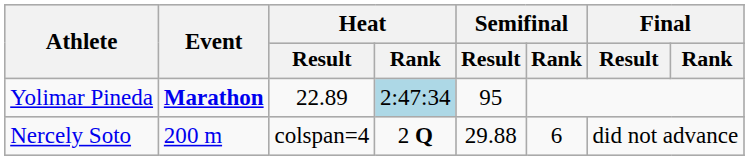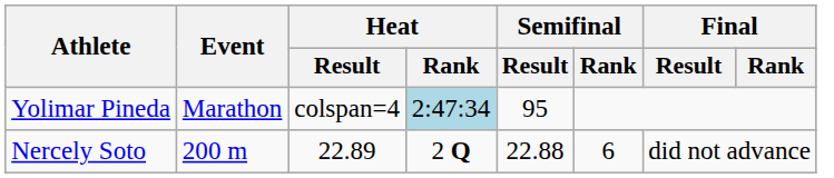Yolimar Pineda | Event: bold -> normal
Yolimar Pineda | Heat / Result: 22.89 -> colspan=4
Nercely Soto | Heat / Result: colspan=4 -> 22.89
Nercely Soto | Semifinal / Result: 29.88 -> 22.88
